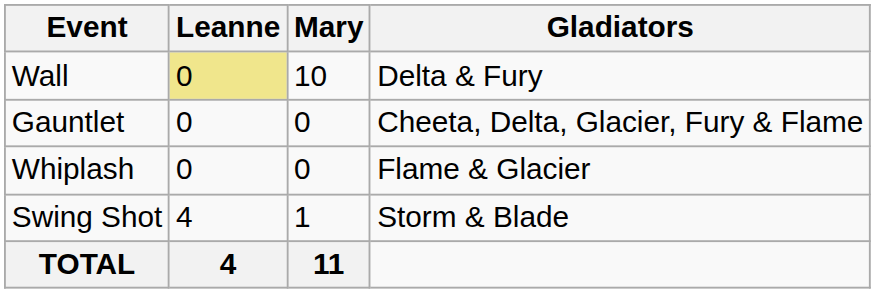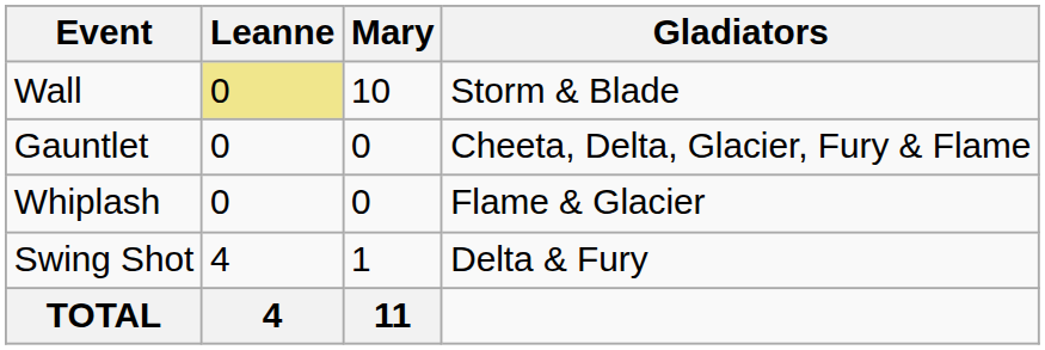Wall | Gladiators: Delta & Fury -> Storm & Blade
Swing Shot | Gladiators: Storm & Blade -> Delta & Fury
